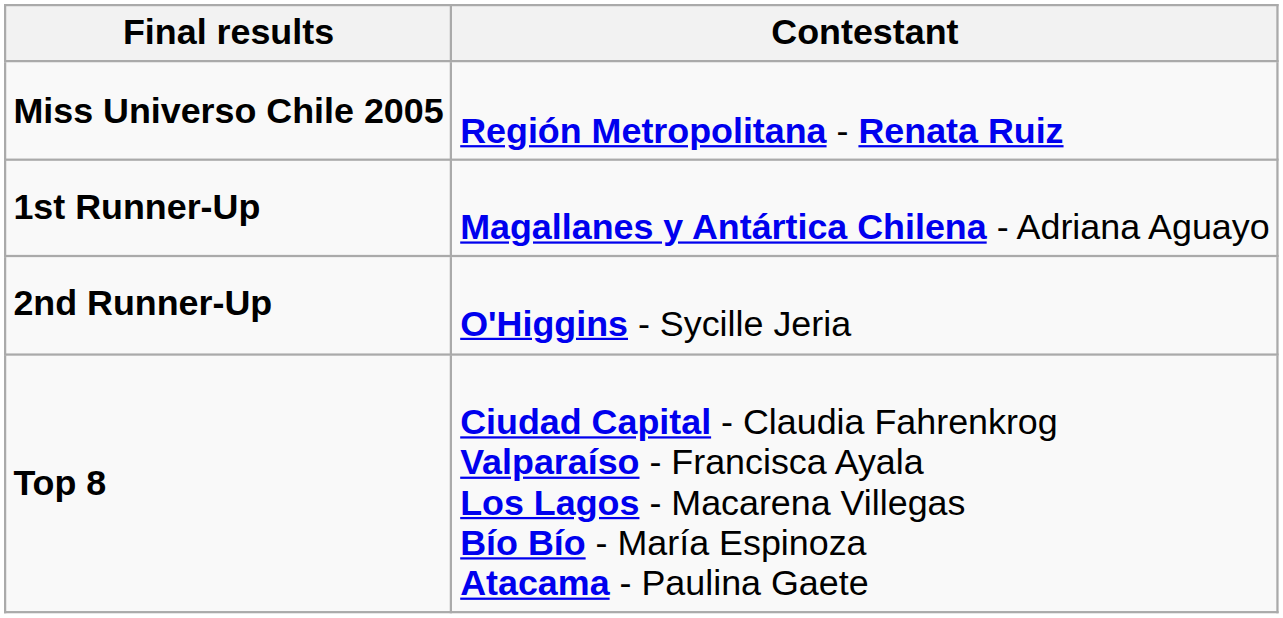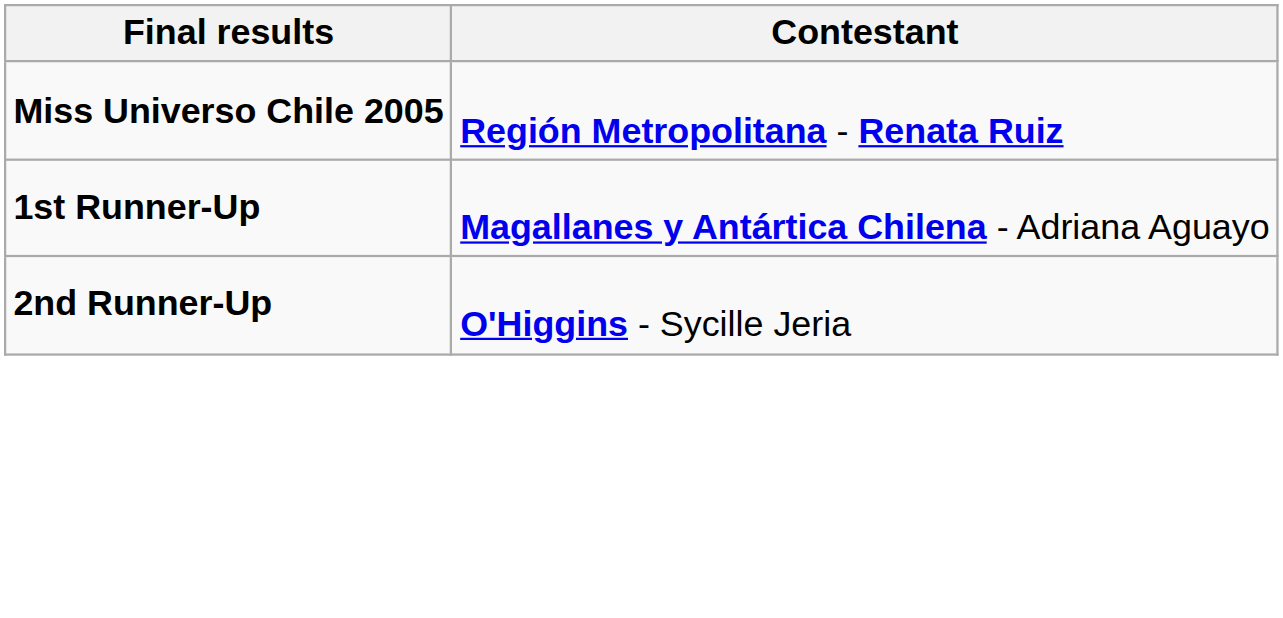- row: Top 8 | Ciudad Capital - Claudia Fahrenkrog Valparaíso - Francisca Ayala Los Lagos - Macarena Villegas Bío Bío - María Espinoza Atacama - Paulina Gaete
